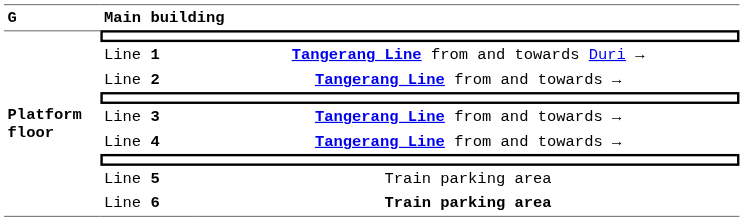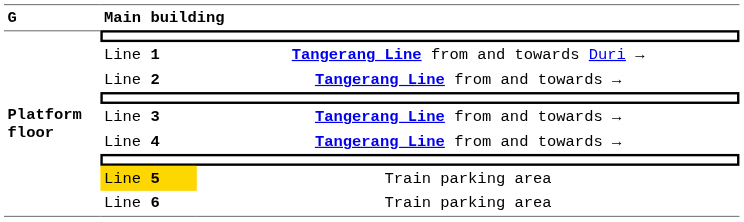Line 5 | column 2: no background -> gold background
Line 6 | column 3: bold -> normal
